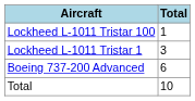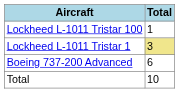Lockheed L-1011 Tristar 1 | Total: no background -> khaki background
